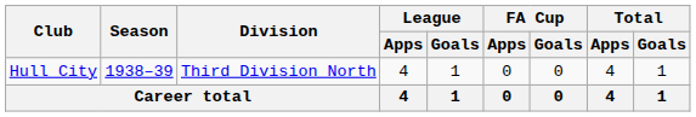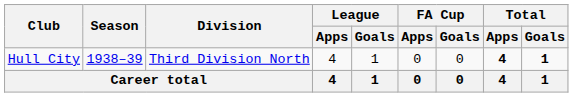Hull City | Total / Apps: normal -> bold
Hull City | Total / Goals: normal -> bold
